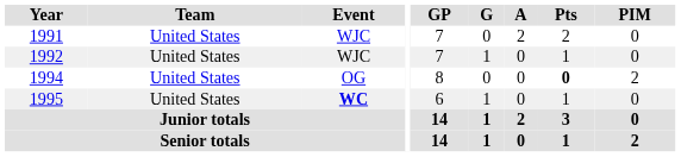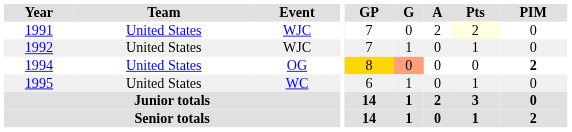1991 | Pts: no background -> lightyellow background
1994 | GP: no background -> gold background
1994 | G: no background -> lightsalmon background
1994 | Pts: bold -> normal
1994 | PIM: normal -> bold
1995 | Event: bold -> normal
